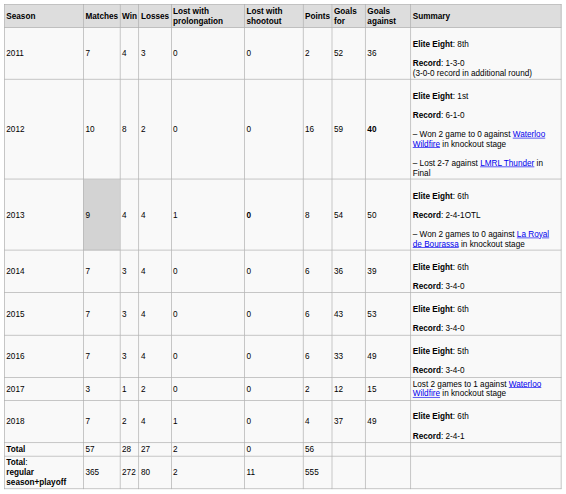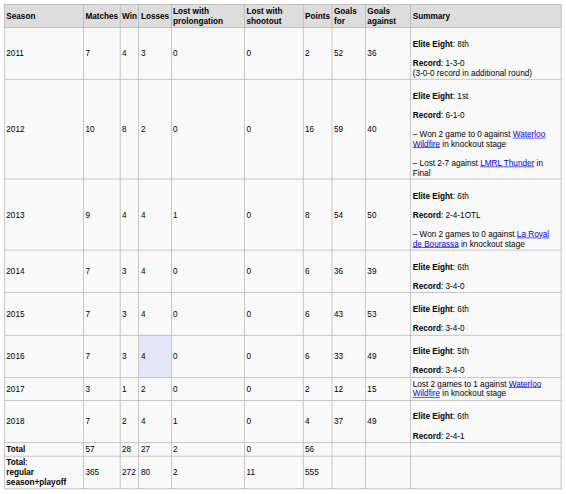2012 | column 9: bold -> normal
2013 | column 2: lightgrey background -> no background
2013 | column 6: bold -> normal
2016 | column 4: no background -> lavender background
